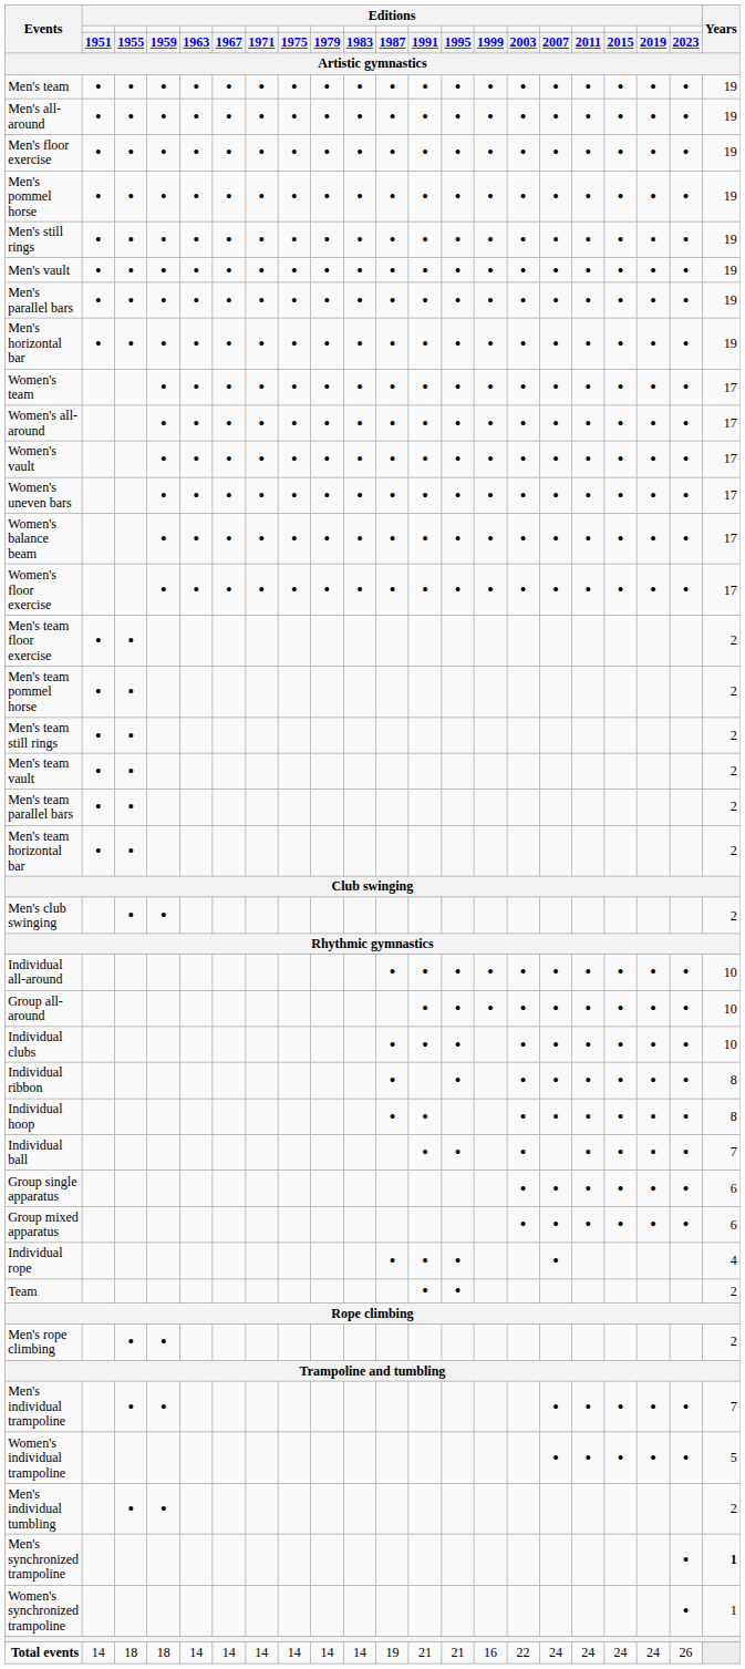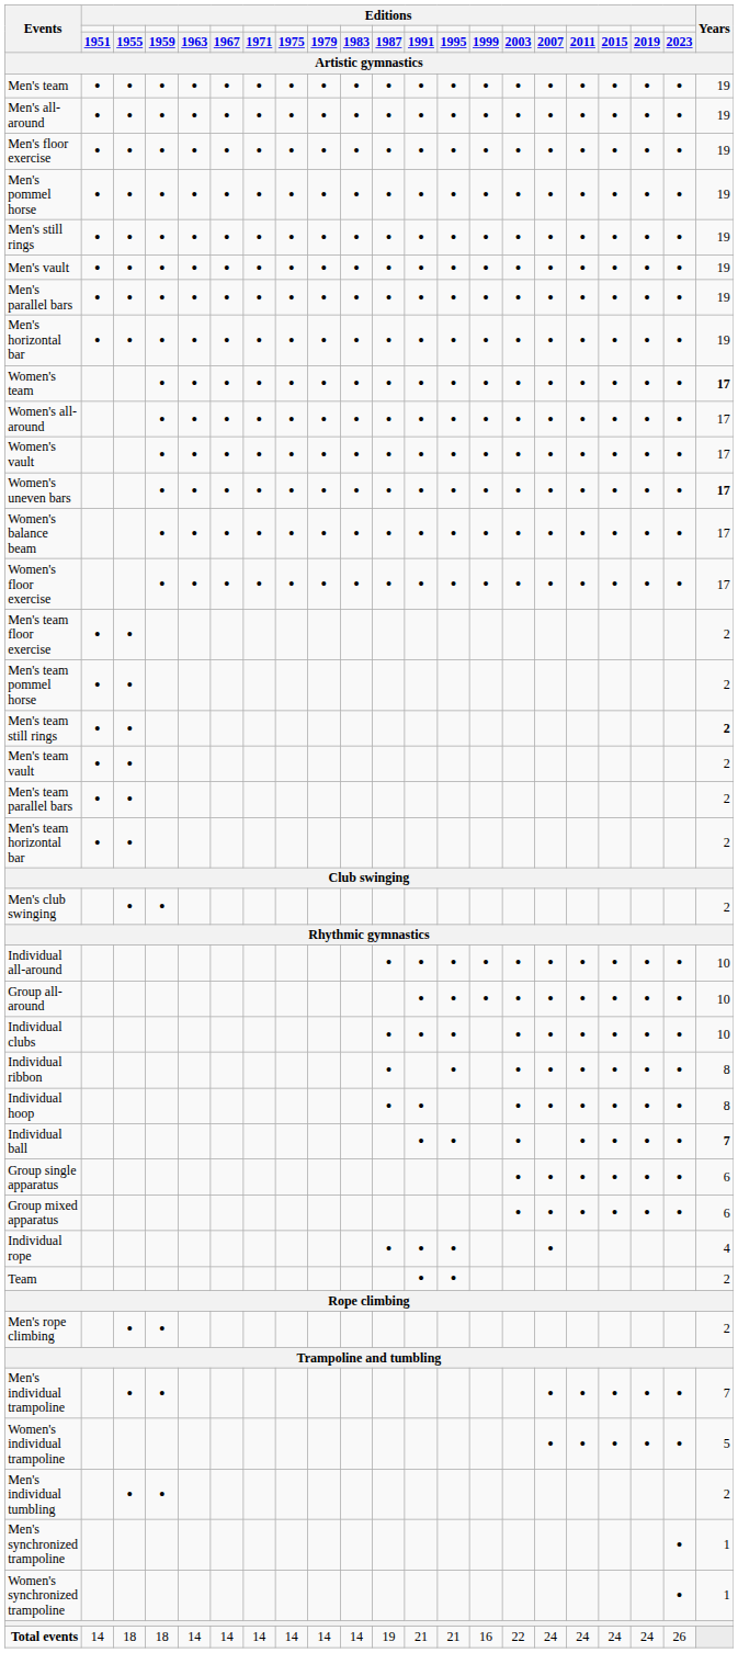Women's team | Years: normal -> bold
Women's uneven bars | Years: normal -> bold
Men's team still rings | Years: normal -> bold
Individual ball | Years: normal -> bold
Men's synchronized trampoline | Years: bold -> normal
